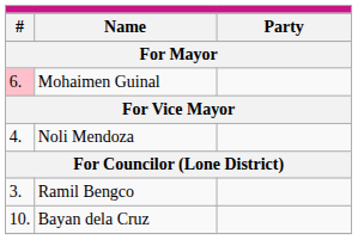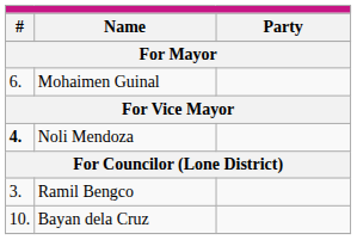Mohaimen Guinal | column 1: pink background -> no background
Noli Mendoza | column 1: normal -> bold
